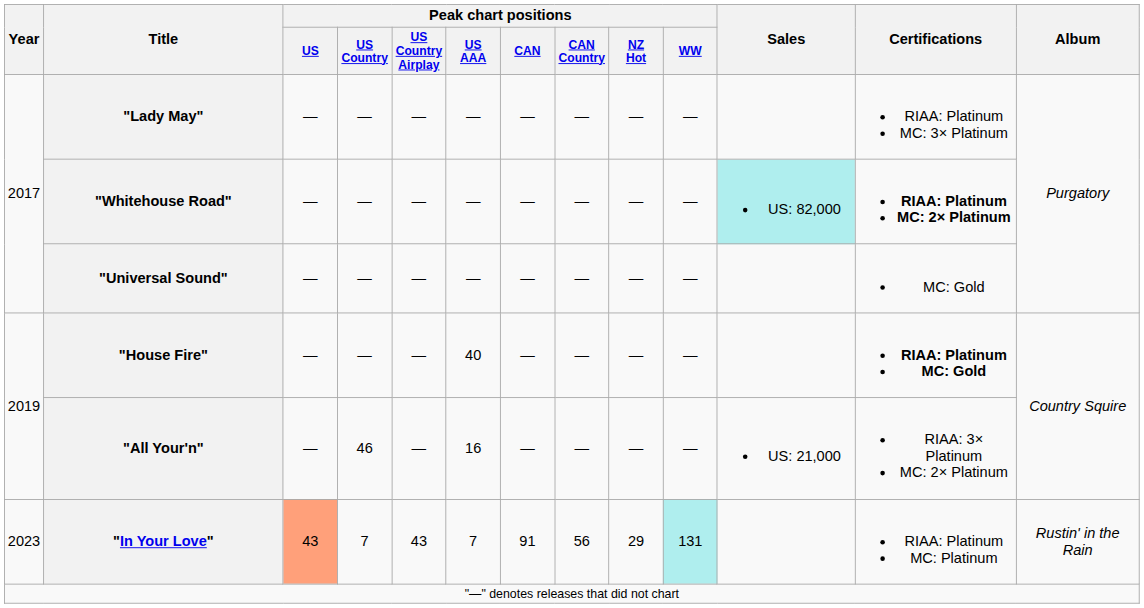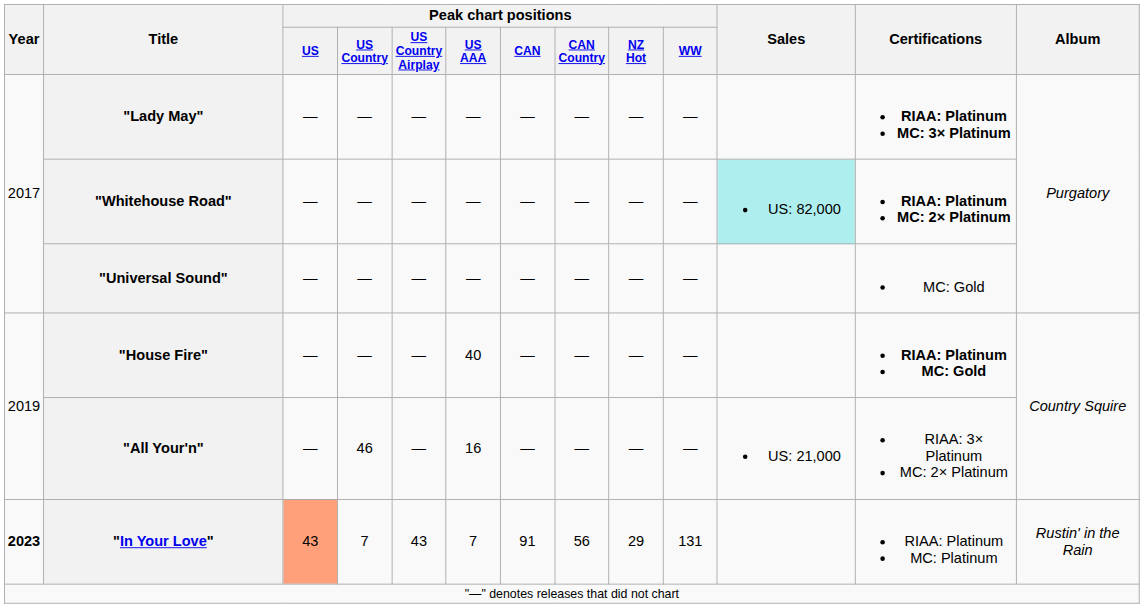"Lady May" | Certifications: normal -> bold
"In Your Love" | Year: normal -> bold
"In Your Love" | Peak chart positions / WW: paleturquoise background -> no background
